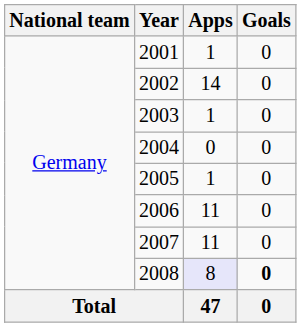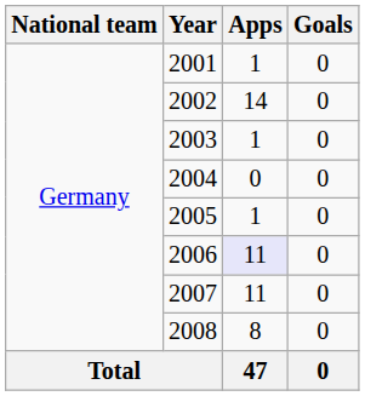2006 | Apps: no background -> lavender background
2008 | Apps: lavender background -> no background
2008 | Goals: bold -> normal
